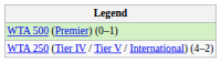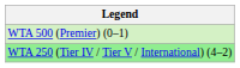row 3 | column 1: no background -> lightgreen background
